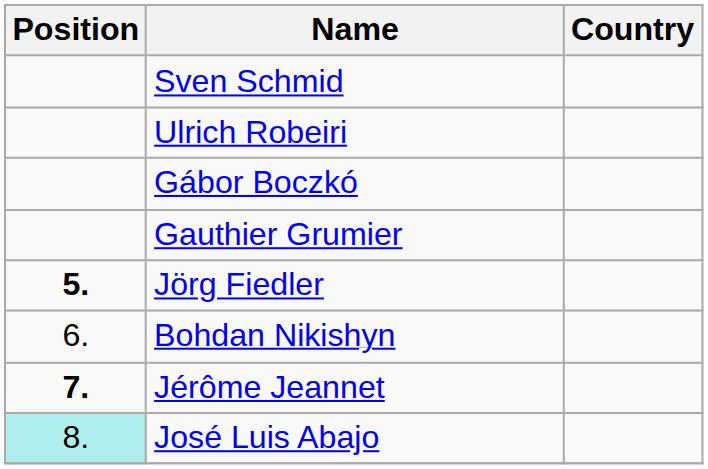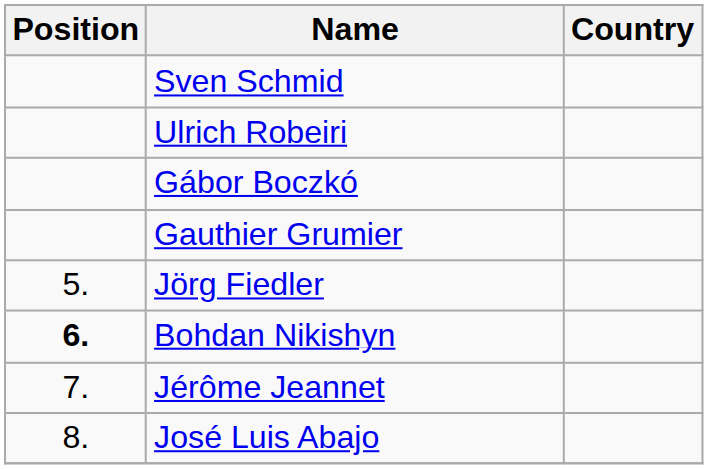Jörg Fiedler | Position: bold -> normal
Bohdan Nikishyn | Position: normal -> bold
Jérôme Jeannet | Position: bold -> normal
José Luis Abajo | Position: paleturquoise background -> no background
